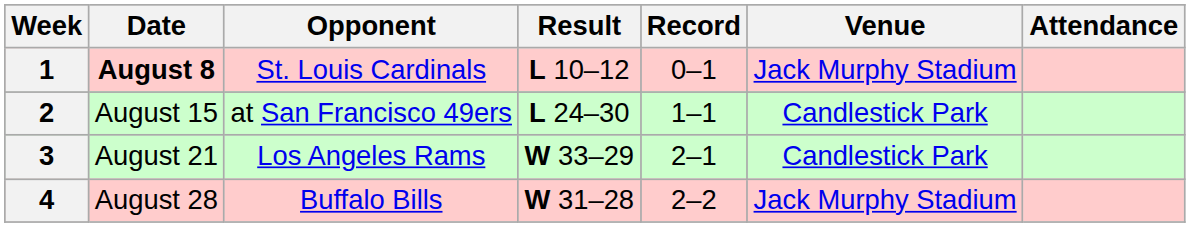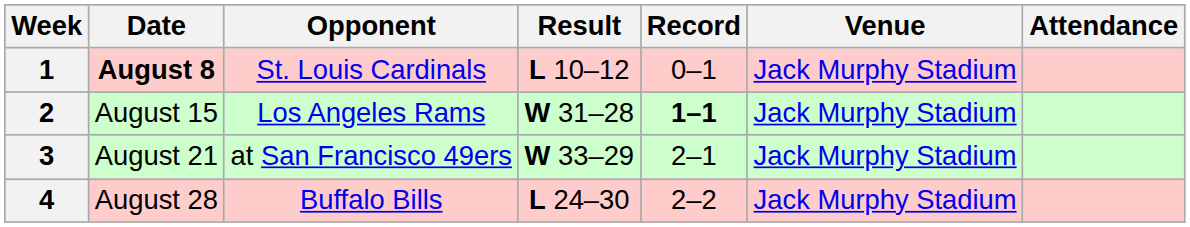2 | Opponent: at San Francisco 49ers -> Los Angeles Rams
2 | Result: L 24–30 -> W 31–28
2 | Record: normal -> bold
2 | Venue: Candlestick Park -> Jack Murphy Stadium
3 | Opponent: Los Angeles Rams -> at San Francisco 49ers
3 | Venue: Candlestick Park -> Jack Murphy Stadium
4 | Result: W 31–28 -> L 24–30
